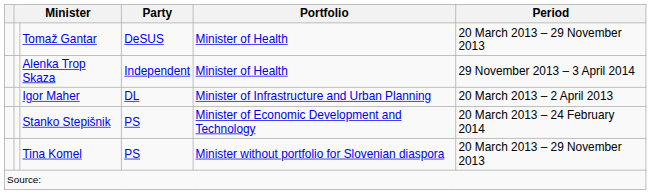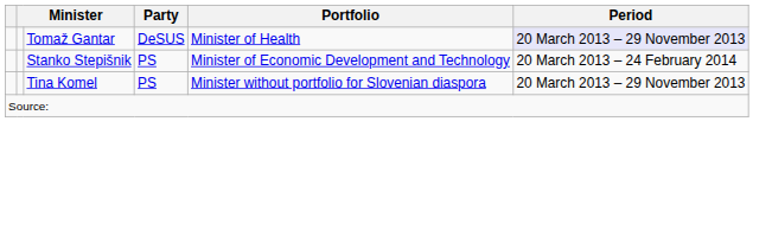Tomaž Gantar | Period: no background -> lavender background
- row: Alenka Trop Skaza | Independent | Minister of Health | 29 November 2013 – 3 April 2014
- row: Igor Maher | DL | Minister of Infrastructure and Urban Planning | 20 March 2013 – 2 April 2013
